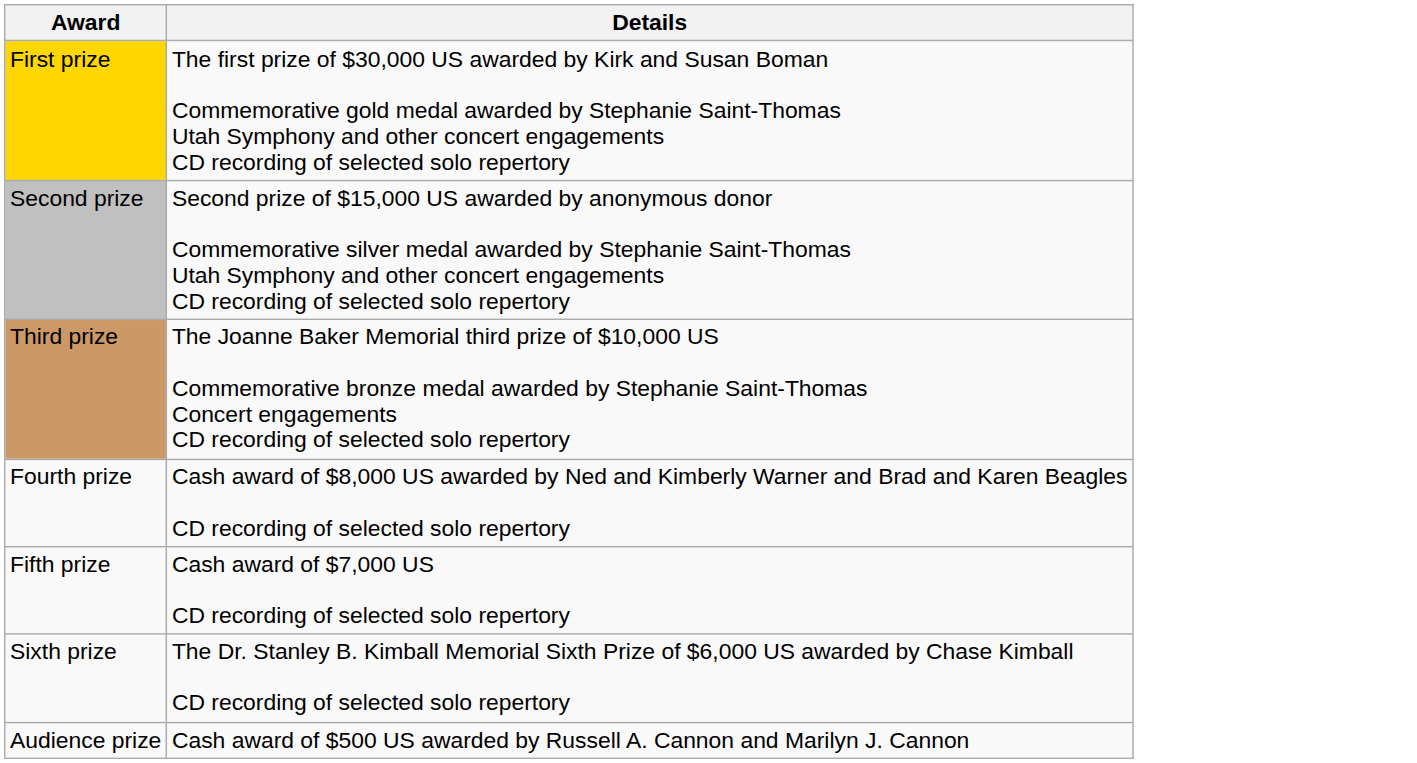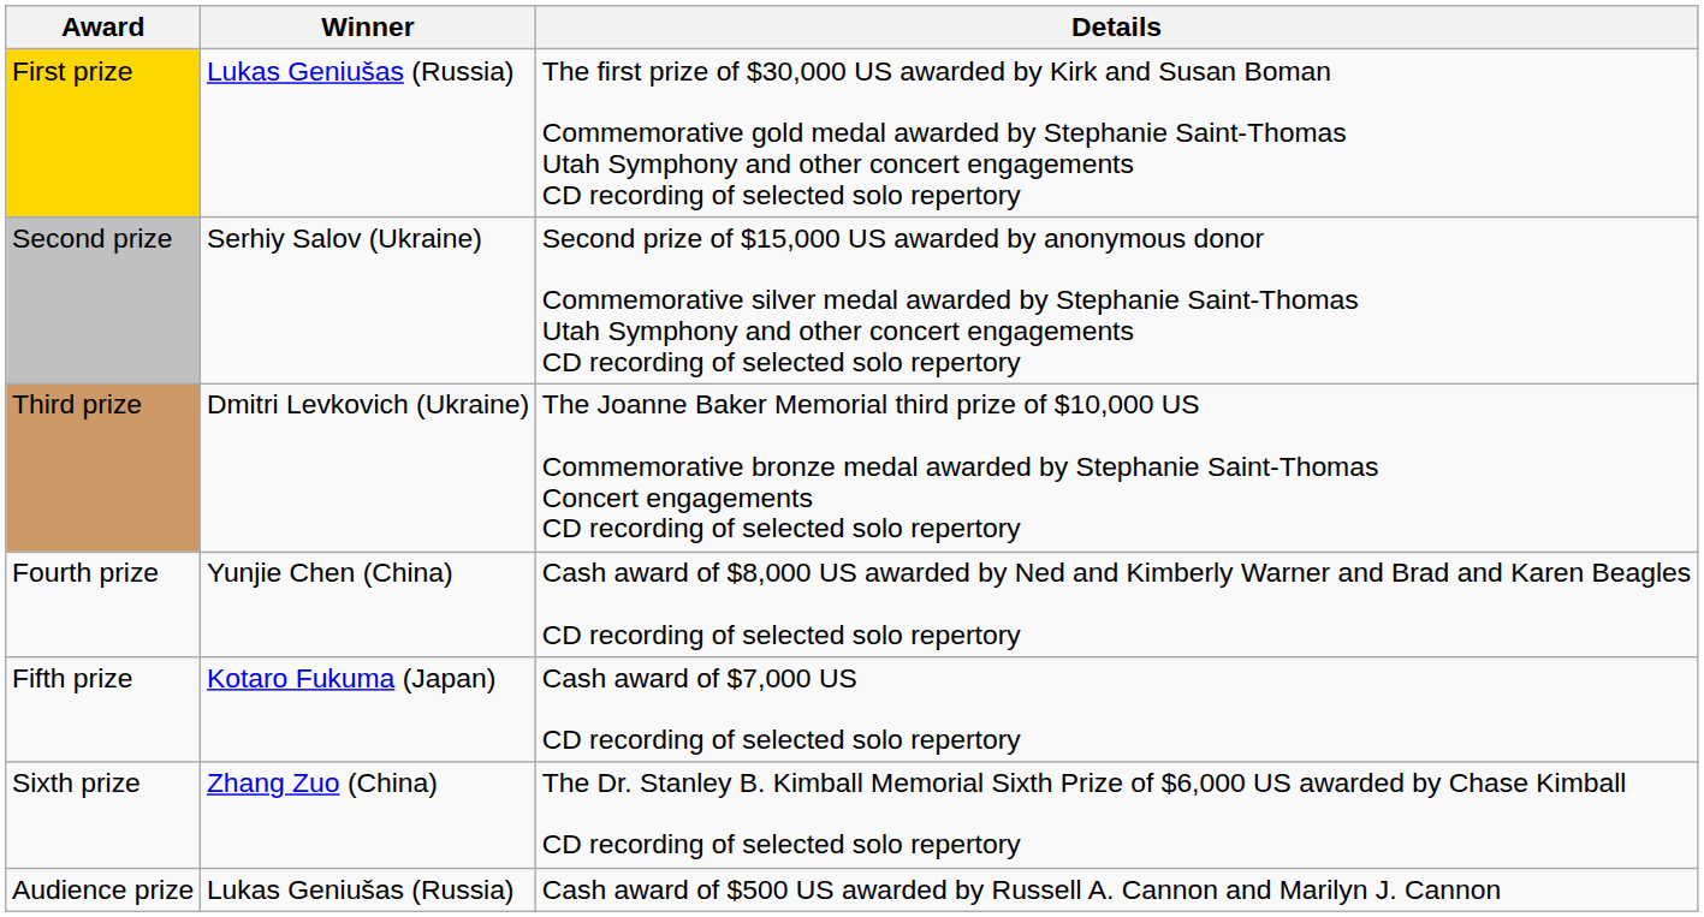+ column: Winner | Lukas Geniušas (Russia) | Serhiy Salov (Ukraine) | Dmitri Levkovich (Ukraine) | Yunjie Chen (China) | Kotaro Fukuma (Japan) | Zhang Zuo (China) | Lukas Geniušas (Russia)
